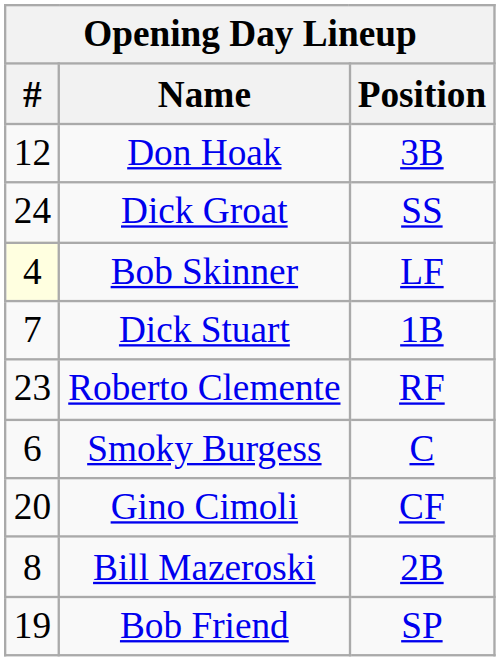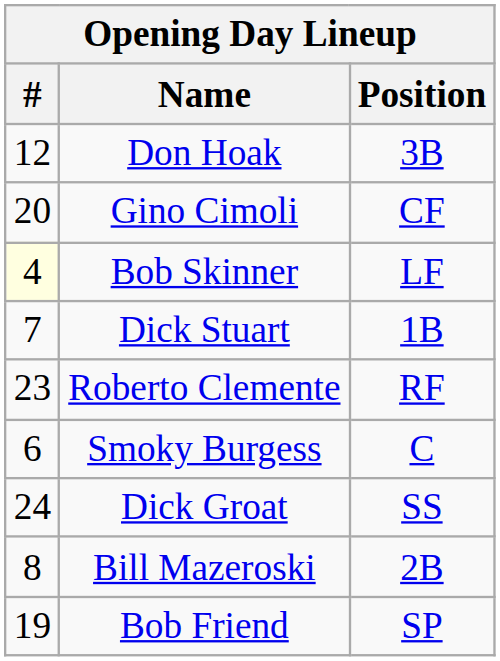rows swapped: Dick Groat <-> Gino Cimoli
